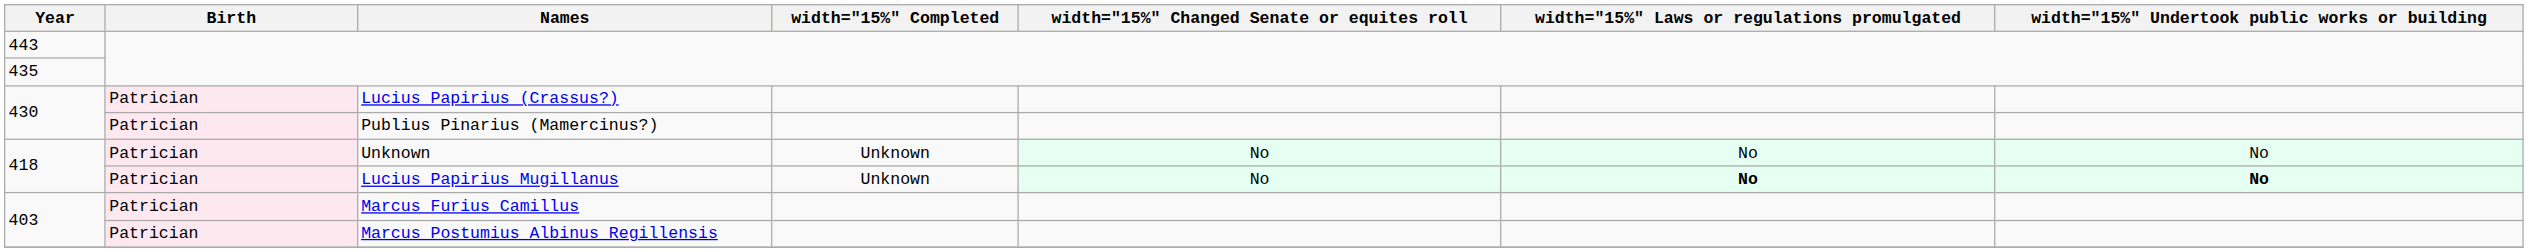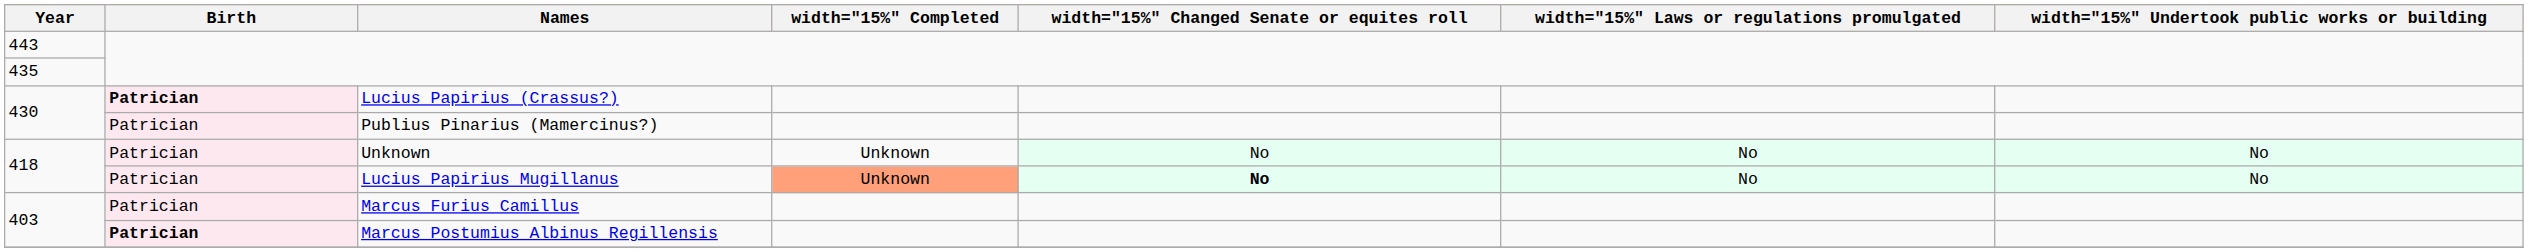Lucius Papirius (Crassus?) | Birth: normal -> bold
Lucius Papirius Mugillanus | width="15%" Completed: no background -> lightsalmon background
Lucius Papirius Mugillanus | width="15%" Changed Senate or equites roll: normal -> bold
Lucius Papirius Mugillanus | width="15%" Laws or regulations promulgated: bold -> normal
Lucius Papirius Mugillanus | width="15%" Undertook public works or building: bold -> normal
Marcus Postumius Albinus Regillensis | Birth: normal -> bold
